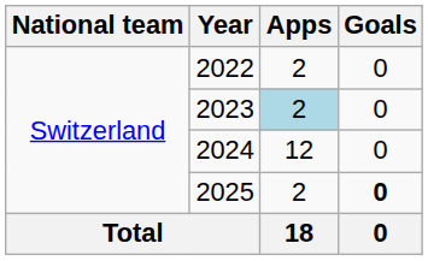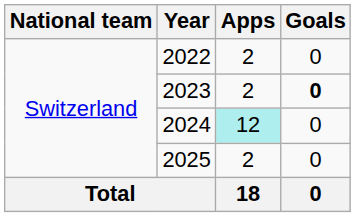2023 | Apps: lightblue background -> no background
2023 | Goals: normal -> bold
2024 | Apps: no background -> paleturquoise background
2025 | Goals: bold -> normal
